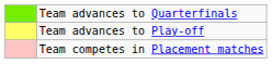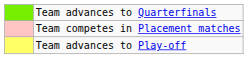rows swapped: Team advances to Play-off <-> Team competes in Placement matches
